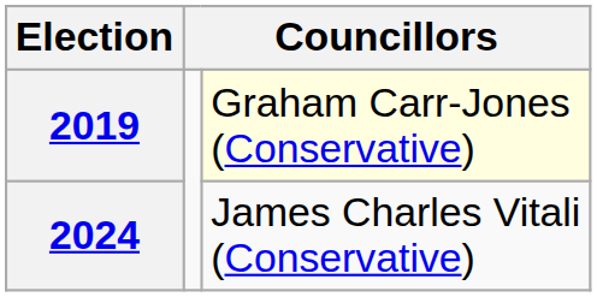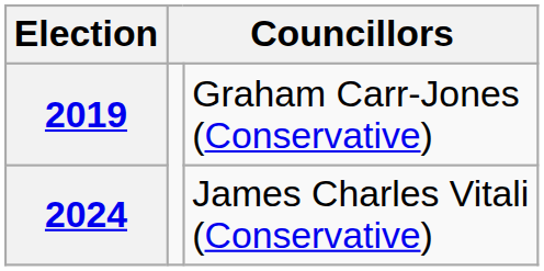2019 | column 3: lightyellow background -> no background
